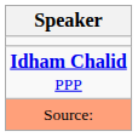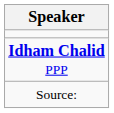row 4 | column 1: lightsalmon background -> no background
